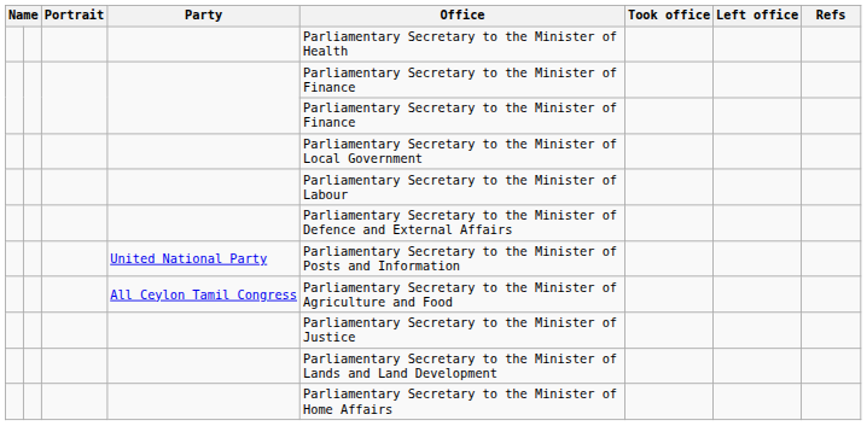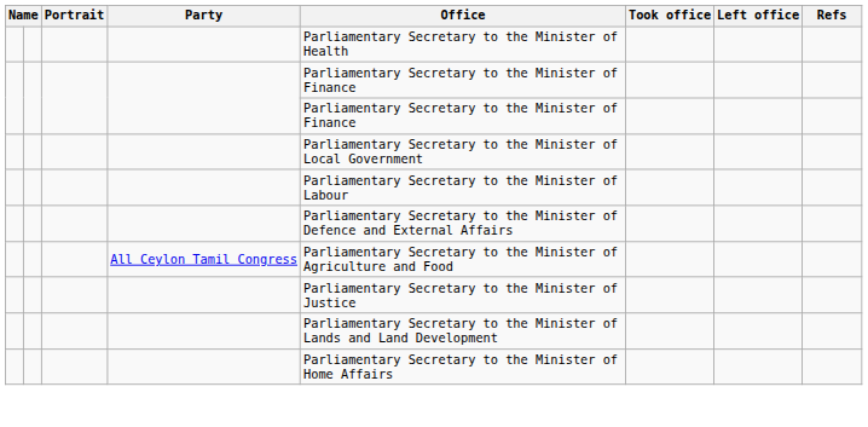- row: United National Party | Parliamentary Secretary to the Minister of Posts and Information
